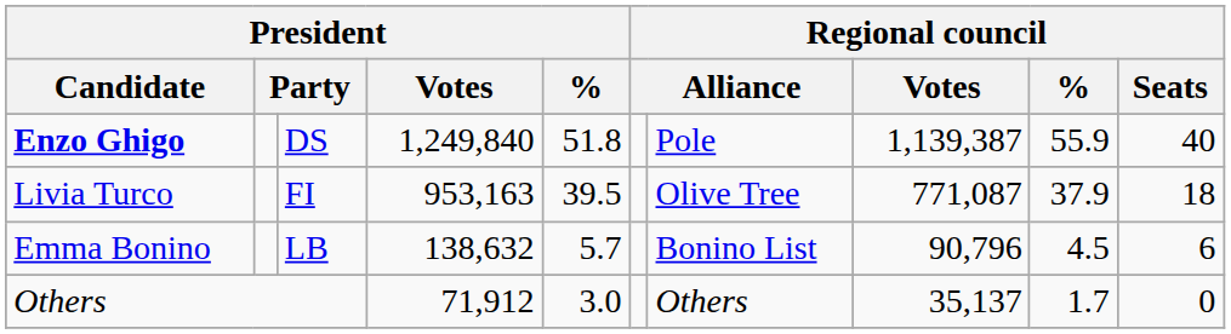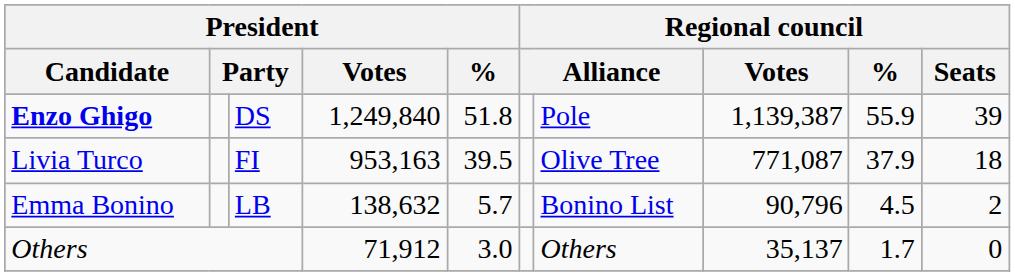Enzo Ghigo | Regional council / Seats: 40 -> 39
Emma Bonino | Regional council / Seats: 6 -> 2
